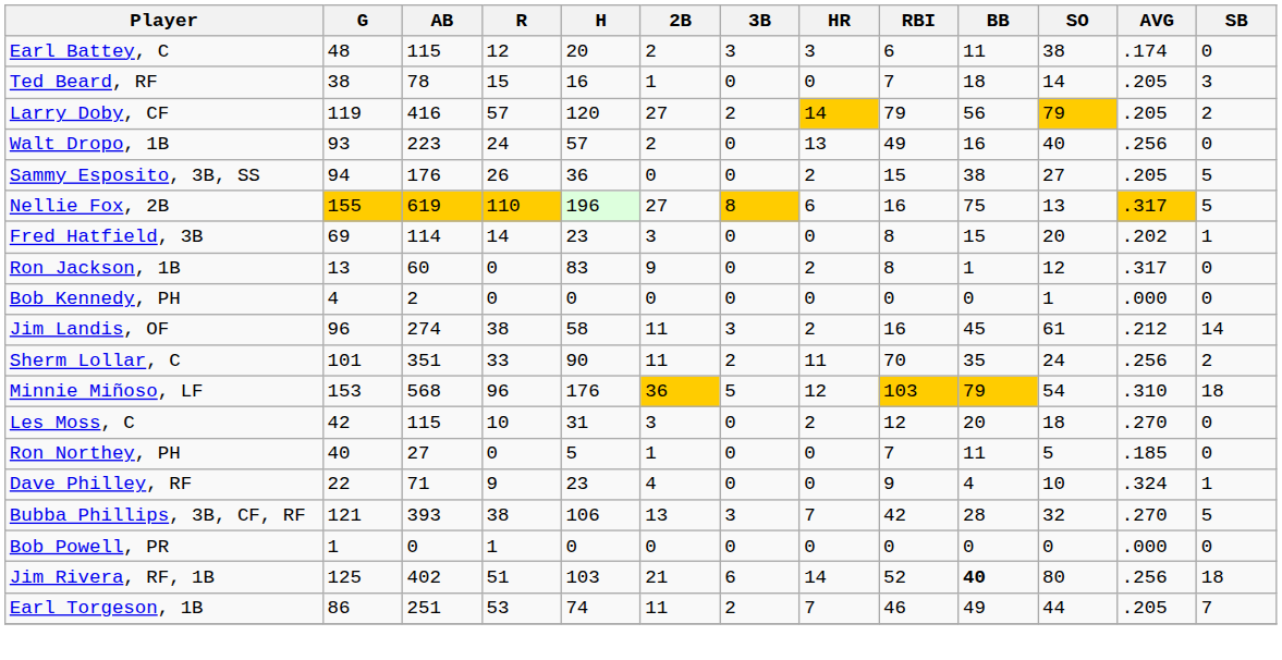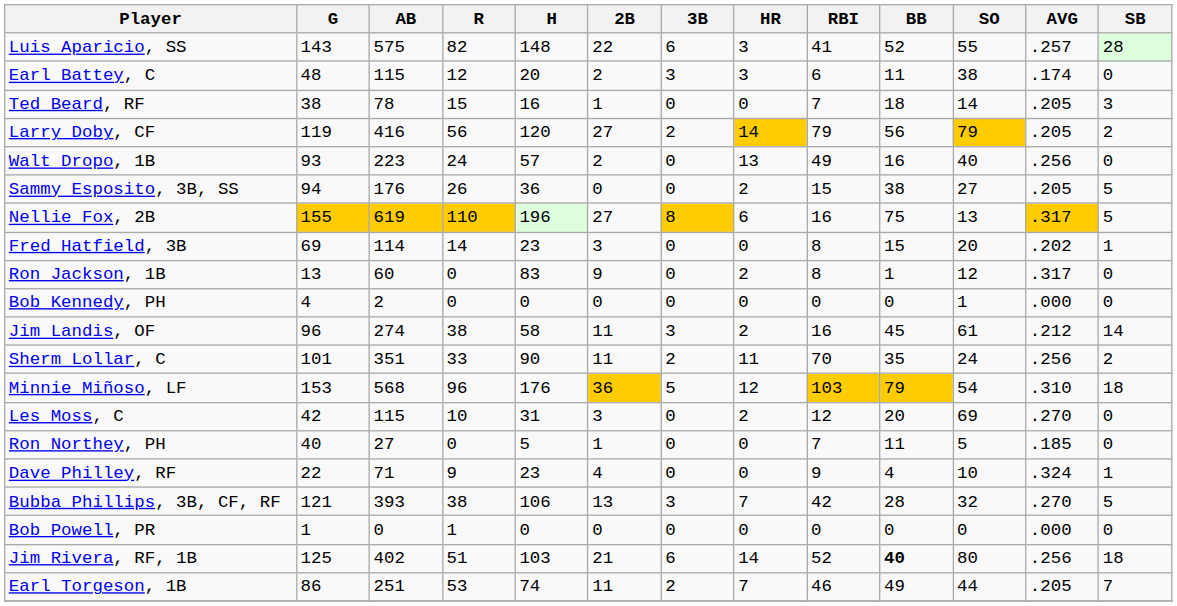+ row: Luis Aparicio, SS | 143 | 575 | 82 | 148 | 22 | 6 | 3 | 41 | 52 | 55 | .257 | 28
Larry Doby, CF | R: 57 -> 56
Les Moss, C | SO: 18 -> 69
